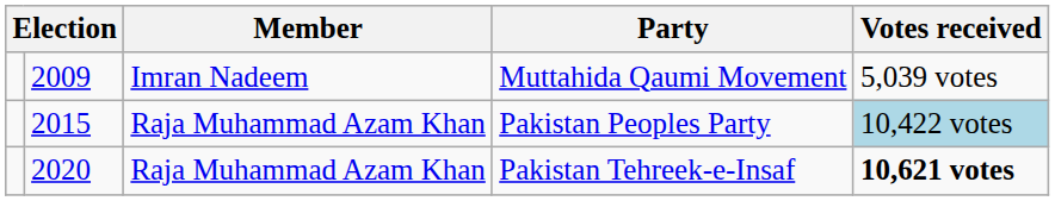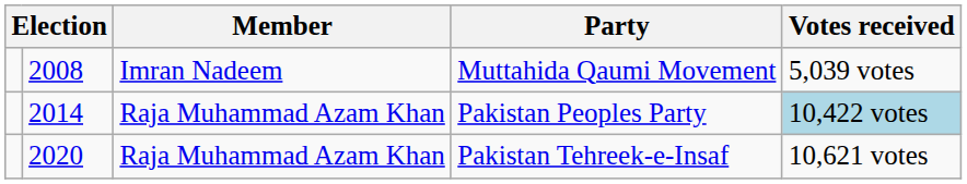Muttahida Qaumi Movement | column 2: 2009 -> 2008
Pakistan Peoples Party | column 2: 2015 -> 2014
Pakistan Tehreek-e-Insaf | Votes received: bold -> normal
